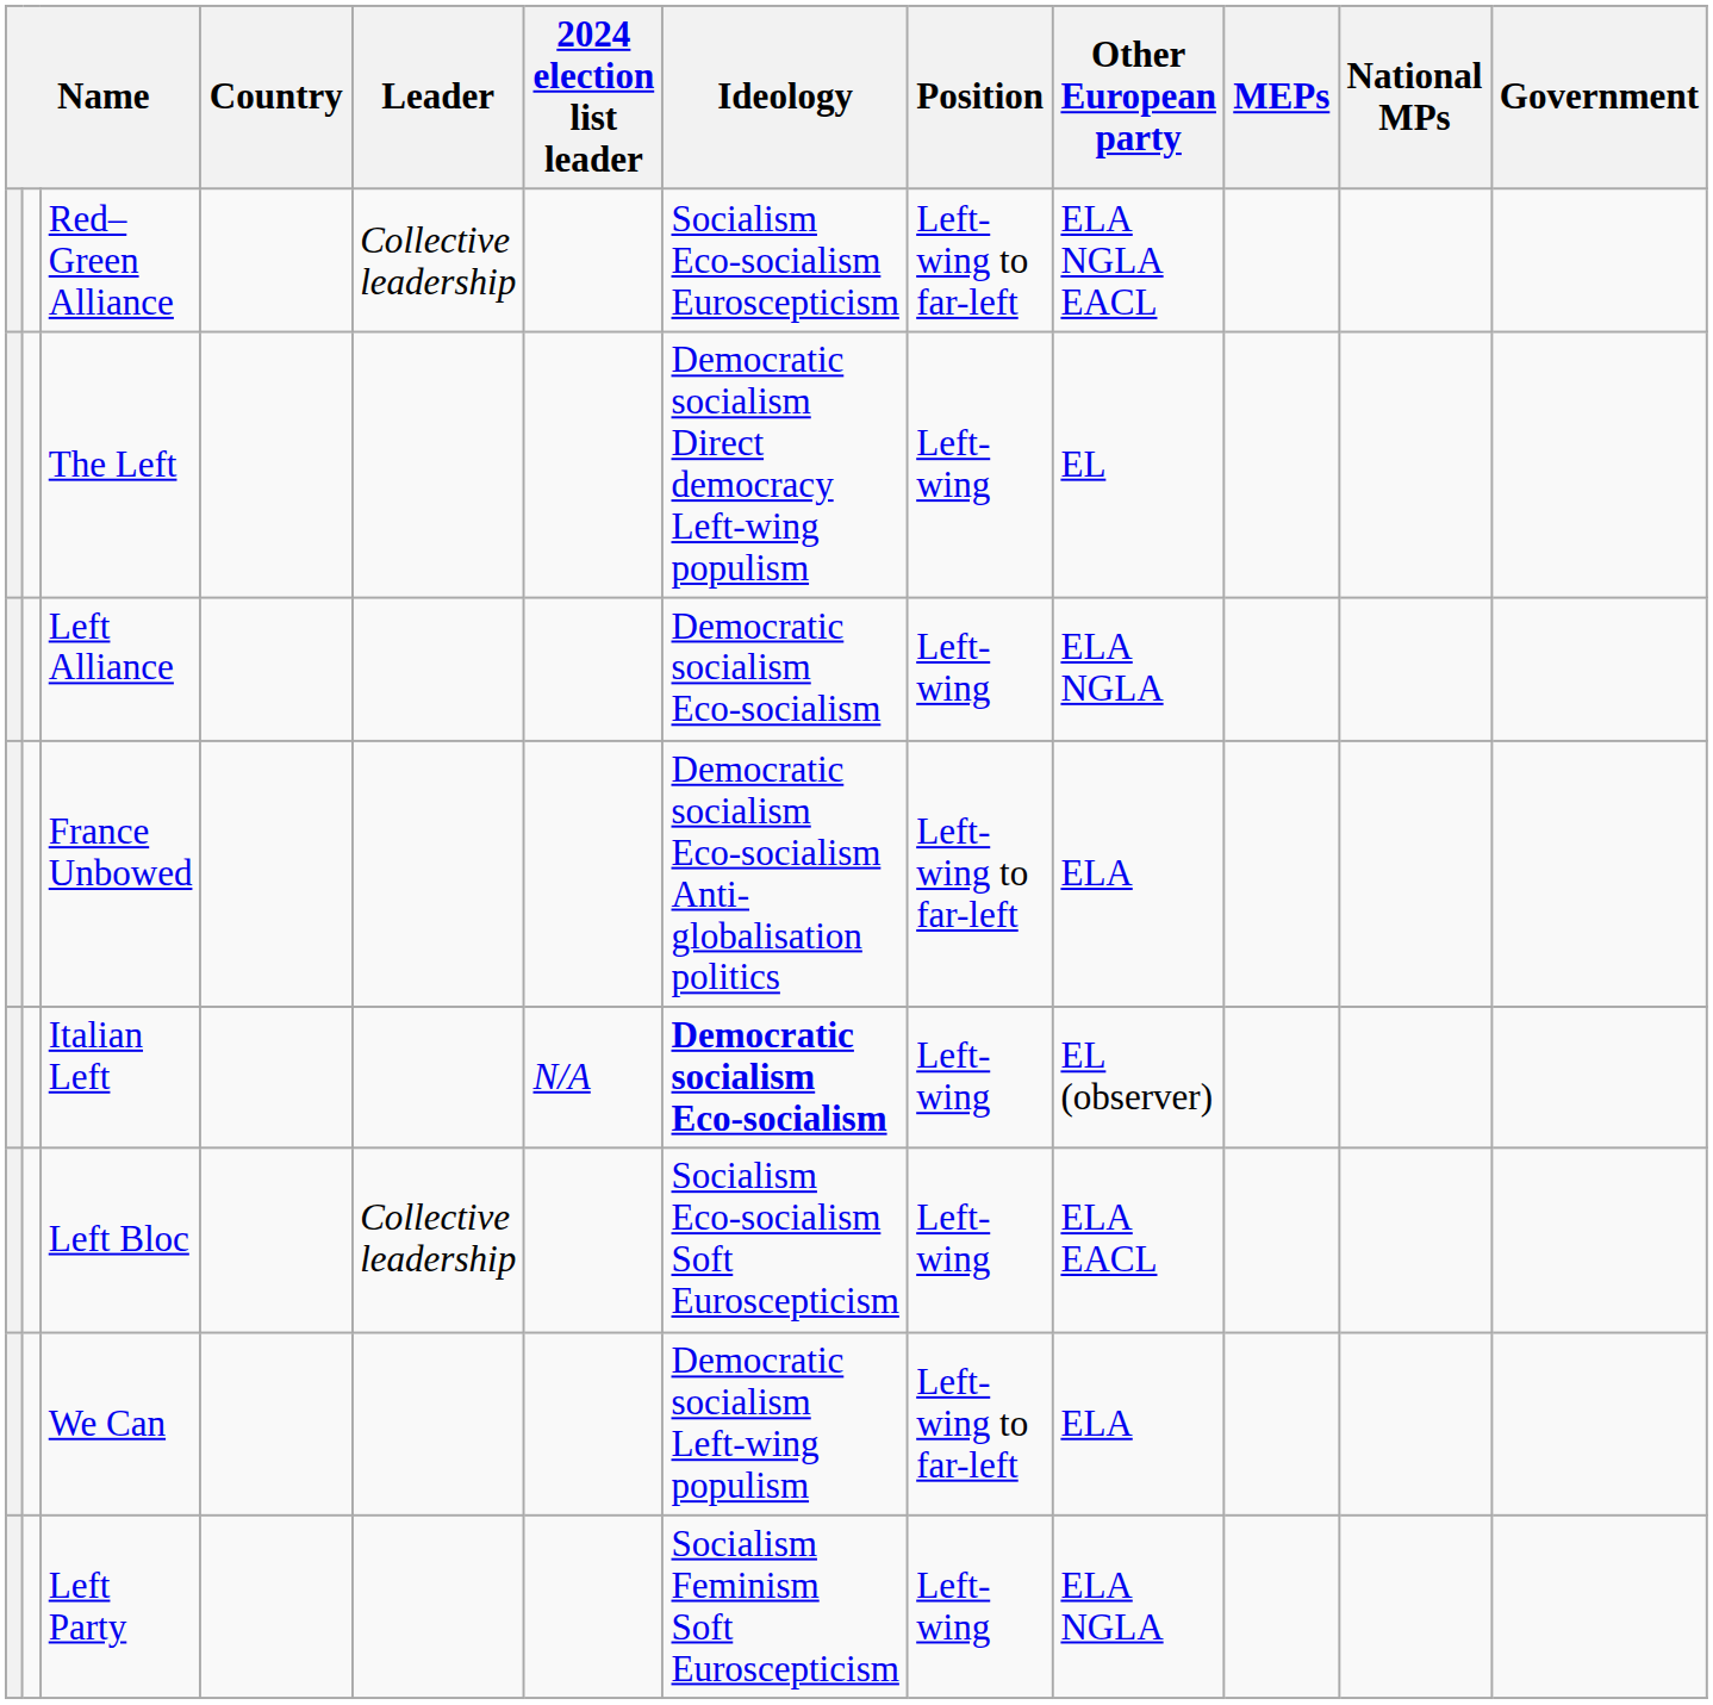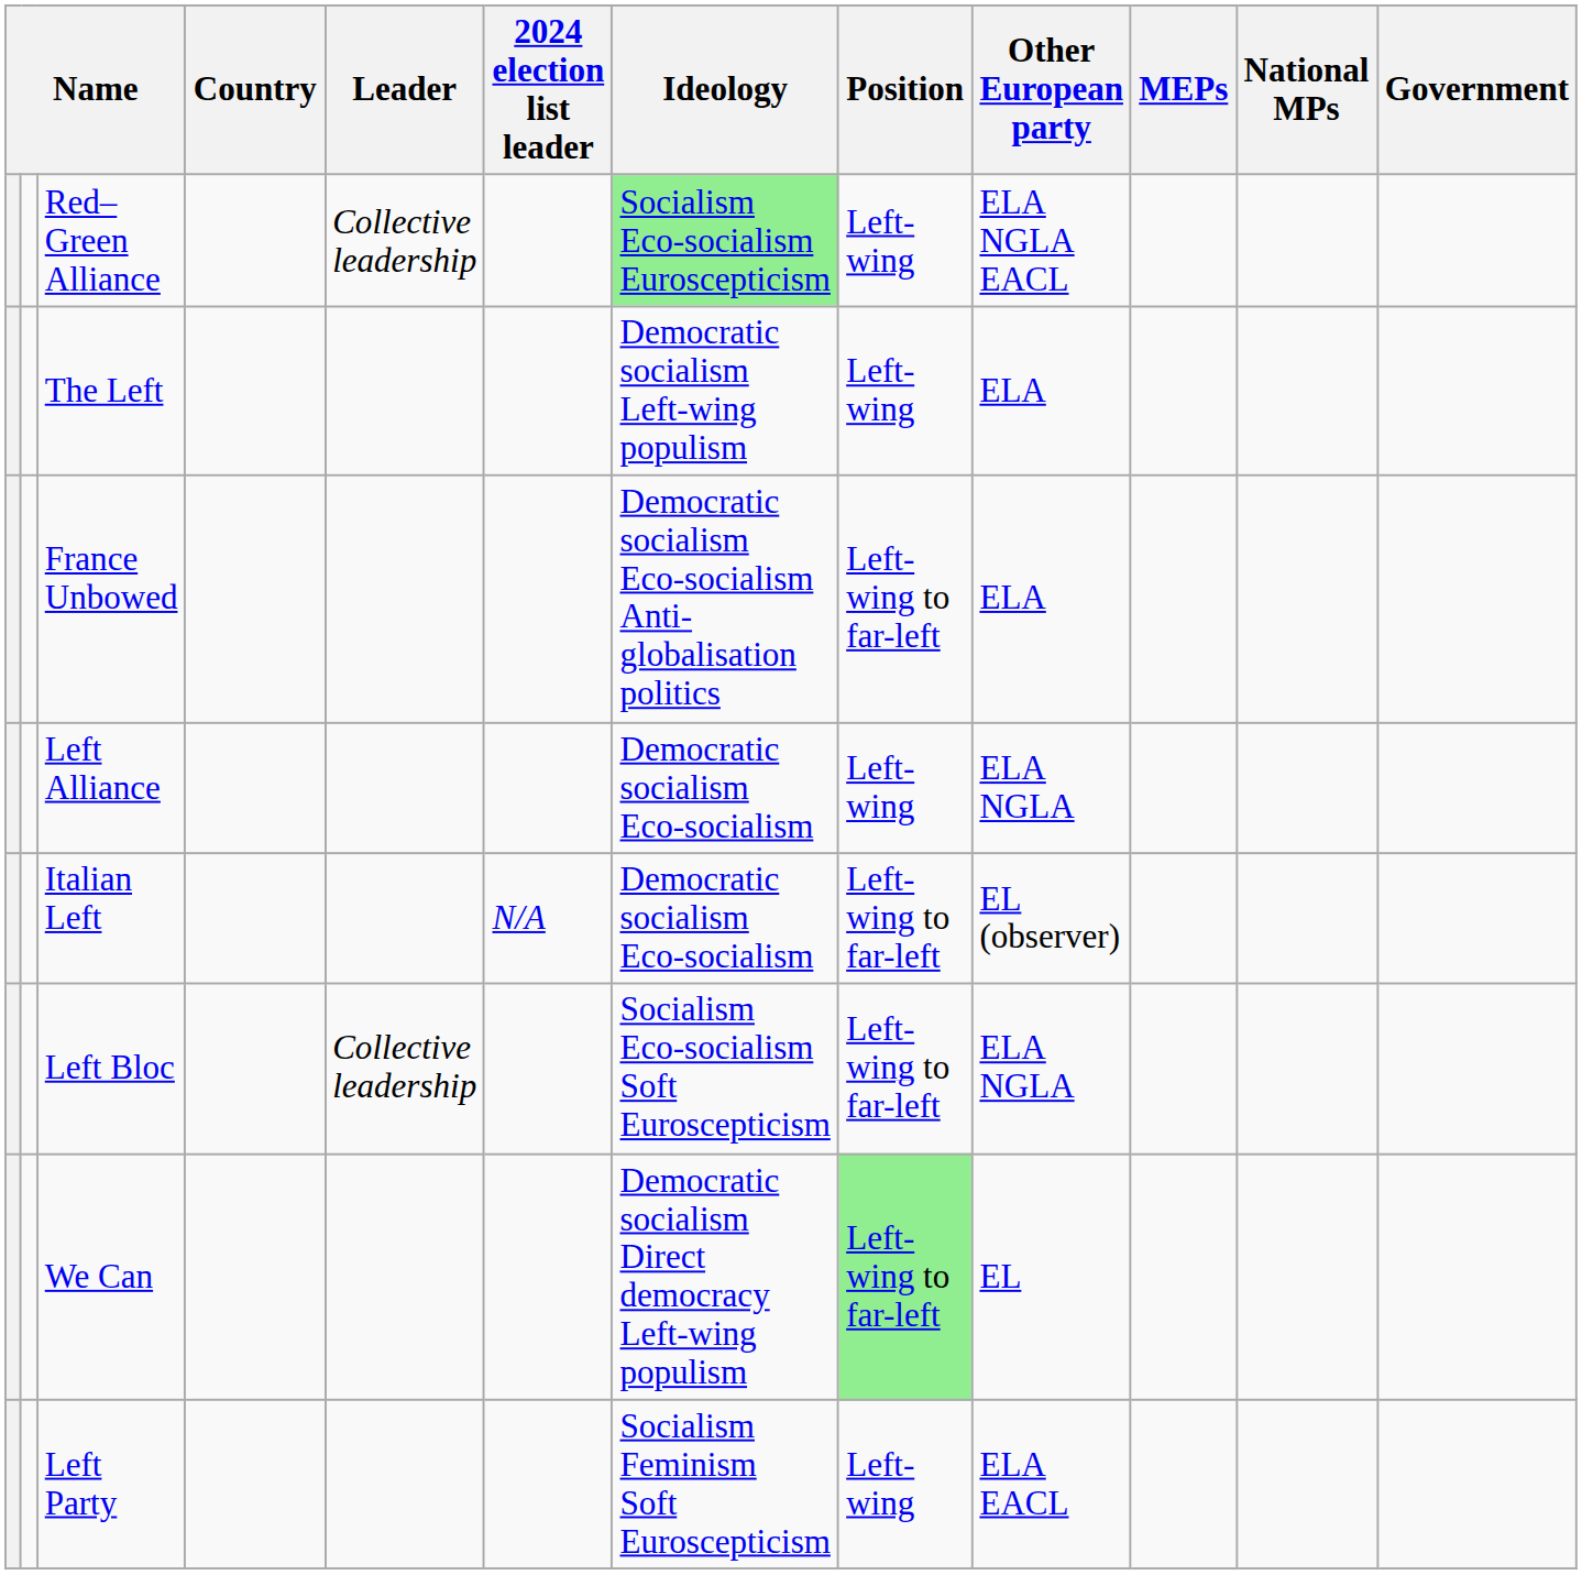Red–Green Alliance | Ideology: no background -> lightgreen background
Red–Green Alliance | Position: Left-wing to far-left -> Left-wing
The Left | Ideology: Democratic socialism Direct democracy Left-wing populism -> Democratic socialism Left-wing populism
The Left | Other European party: EL -> ELA
rows swapped: Left Alliance <-> France Unbowed
Italian Left | Ideology: bold -> normal
Italian Left | Position: Left-wing -> Left-wing to far-left
Left Bloc | Position: Left-wing -> Left-wing to far-left
Left Bloc | Other European party: ELA EACL -> ELA NGLA
We Can | Ideology: Democratic socialism Left-wing populism -> Democratic socialism Direct democracy Left-wing populism
We Can | Position: no background -> lightgreen background
We Can | Other European party: ELA -> EL
Left Party | Other European party: ELA NGLA -> ELA EACL
